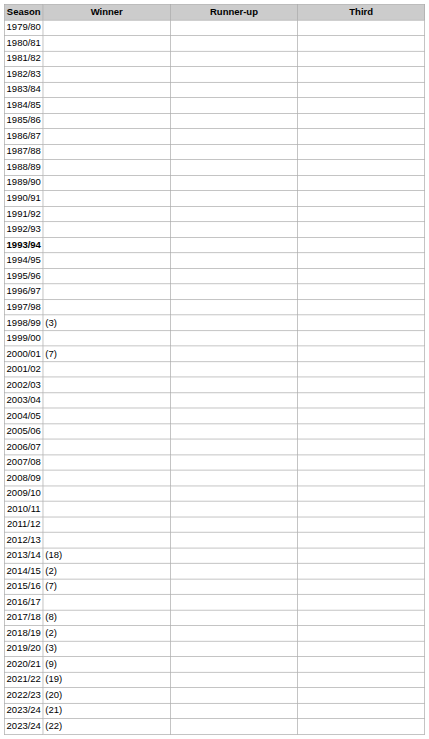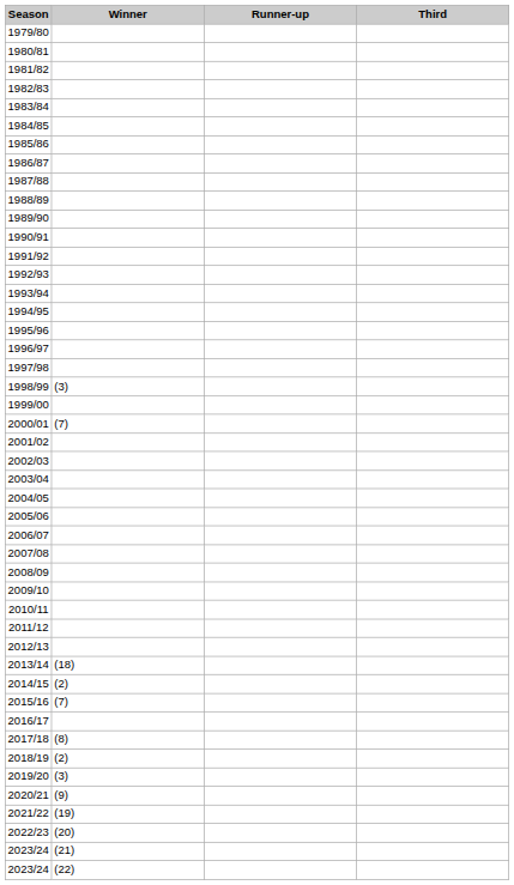1993/94 | Season: bold -> normal
